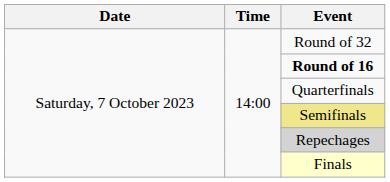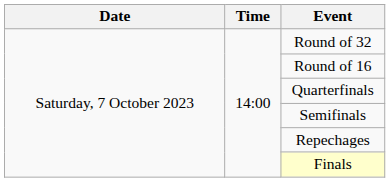Round of 16 | Event: bold -> normal
Semifinals | Event: khaki background -> no background
Repechages | Event: lightgrey background -> no background
